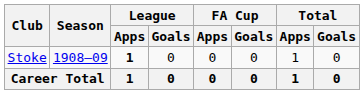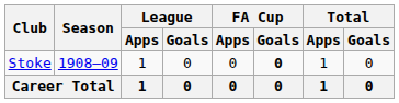Stoke | League / Apps: bold -> normal
Stoke | FA Cup / Goals: normal -> bold
